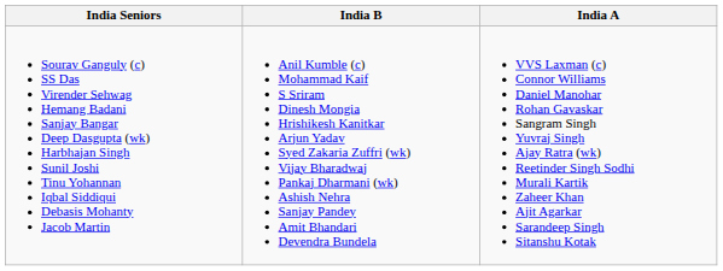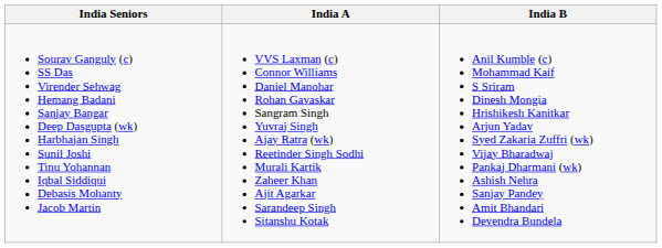columns swapped: India A <-> India B
